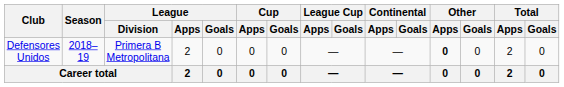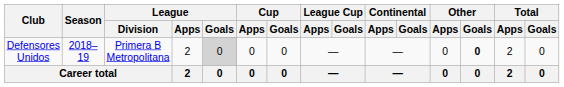Defensores Unidos | League / Goals: no background -> lightgrey background
Defensores Unidos | Other / Apps: bold -> normal
Defensores Unidos | Other / Goals: normal -> bold
